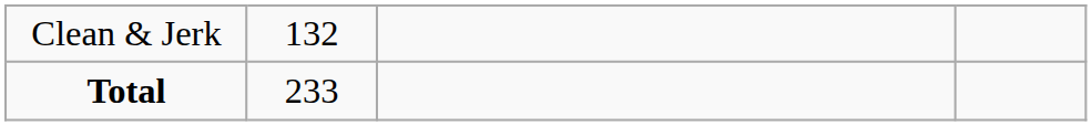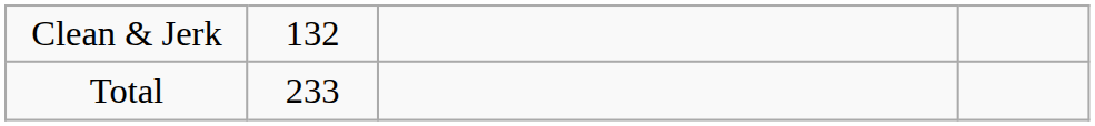row 2 | column 1: bold -> normal
